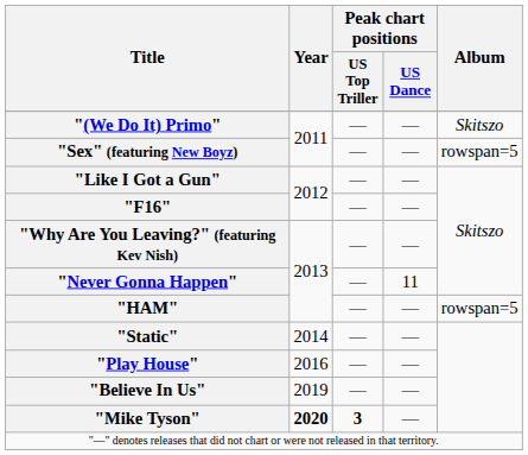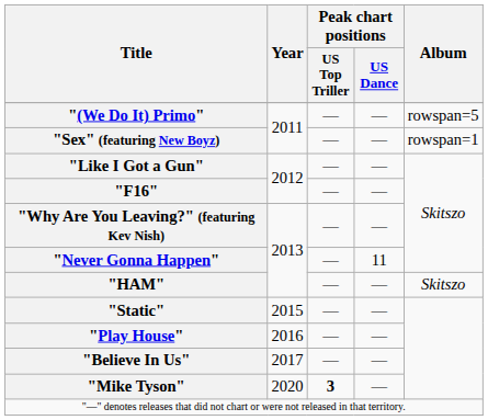"(We Do It) Primo" | Album: Skitszo -> rowspan=5
"Sex" (featuring New Boyz) | Album: rowspan=5 -> rowspan=1
"HAM" | Album: rowspan=5 -> Skitszo
"Static" | Year: 2014 -> 2015
"Believe In Us" | Year: 2019 -> 2017
"Mike Tyson" | Year: bold -> normal
